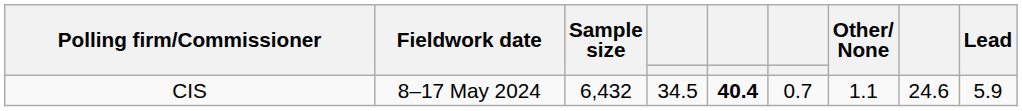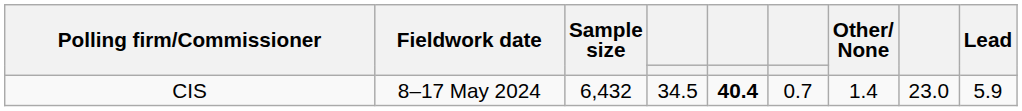CIS | Other/ None: 1.1 -> 1.4
CIS | column 8: 24.6 -> 23.0
